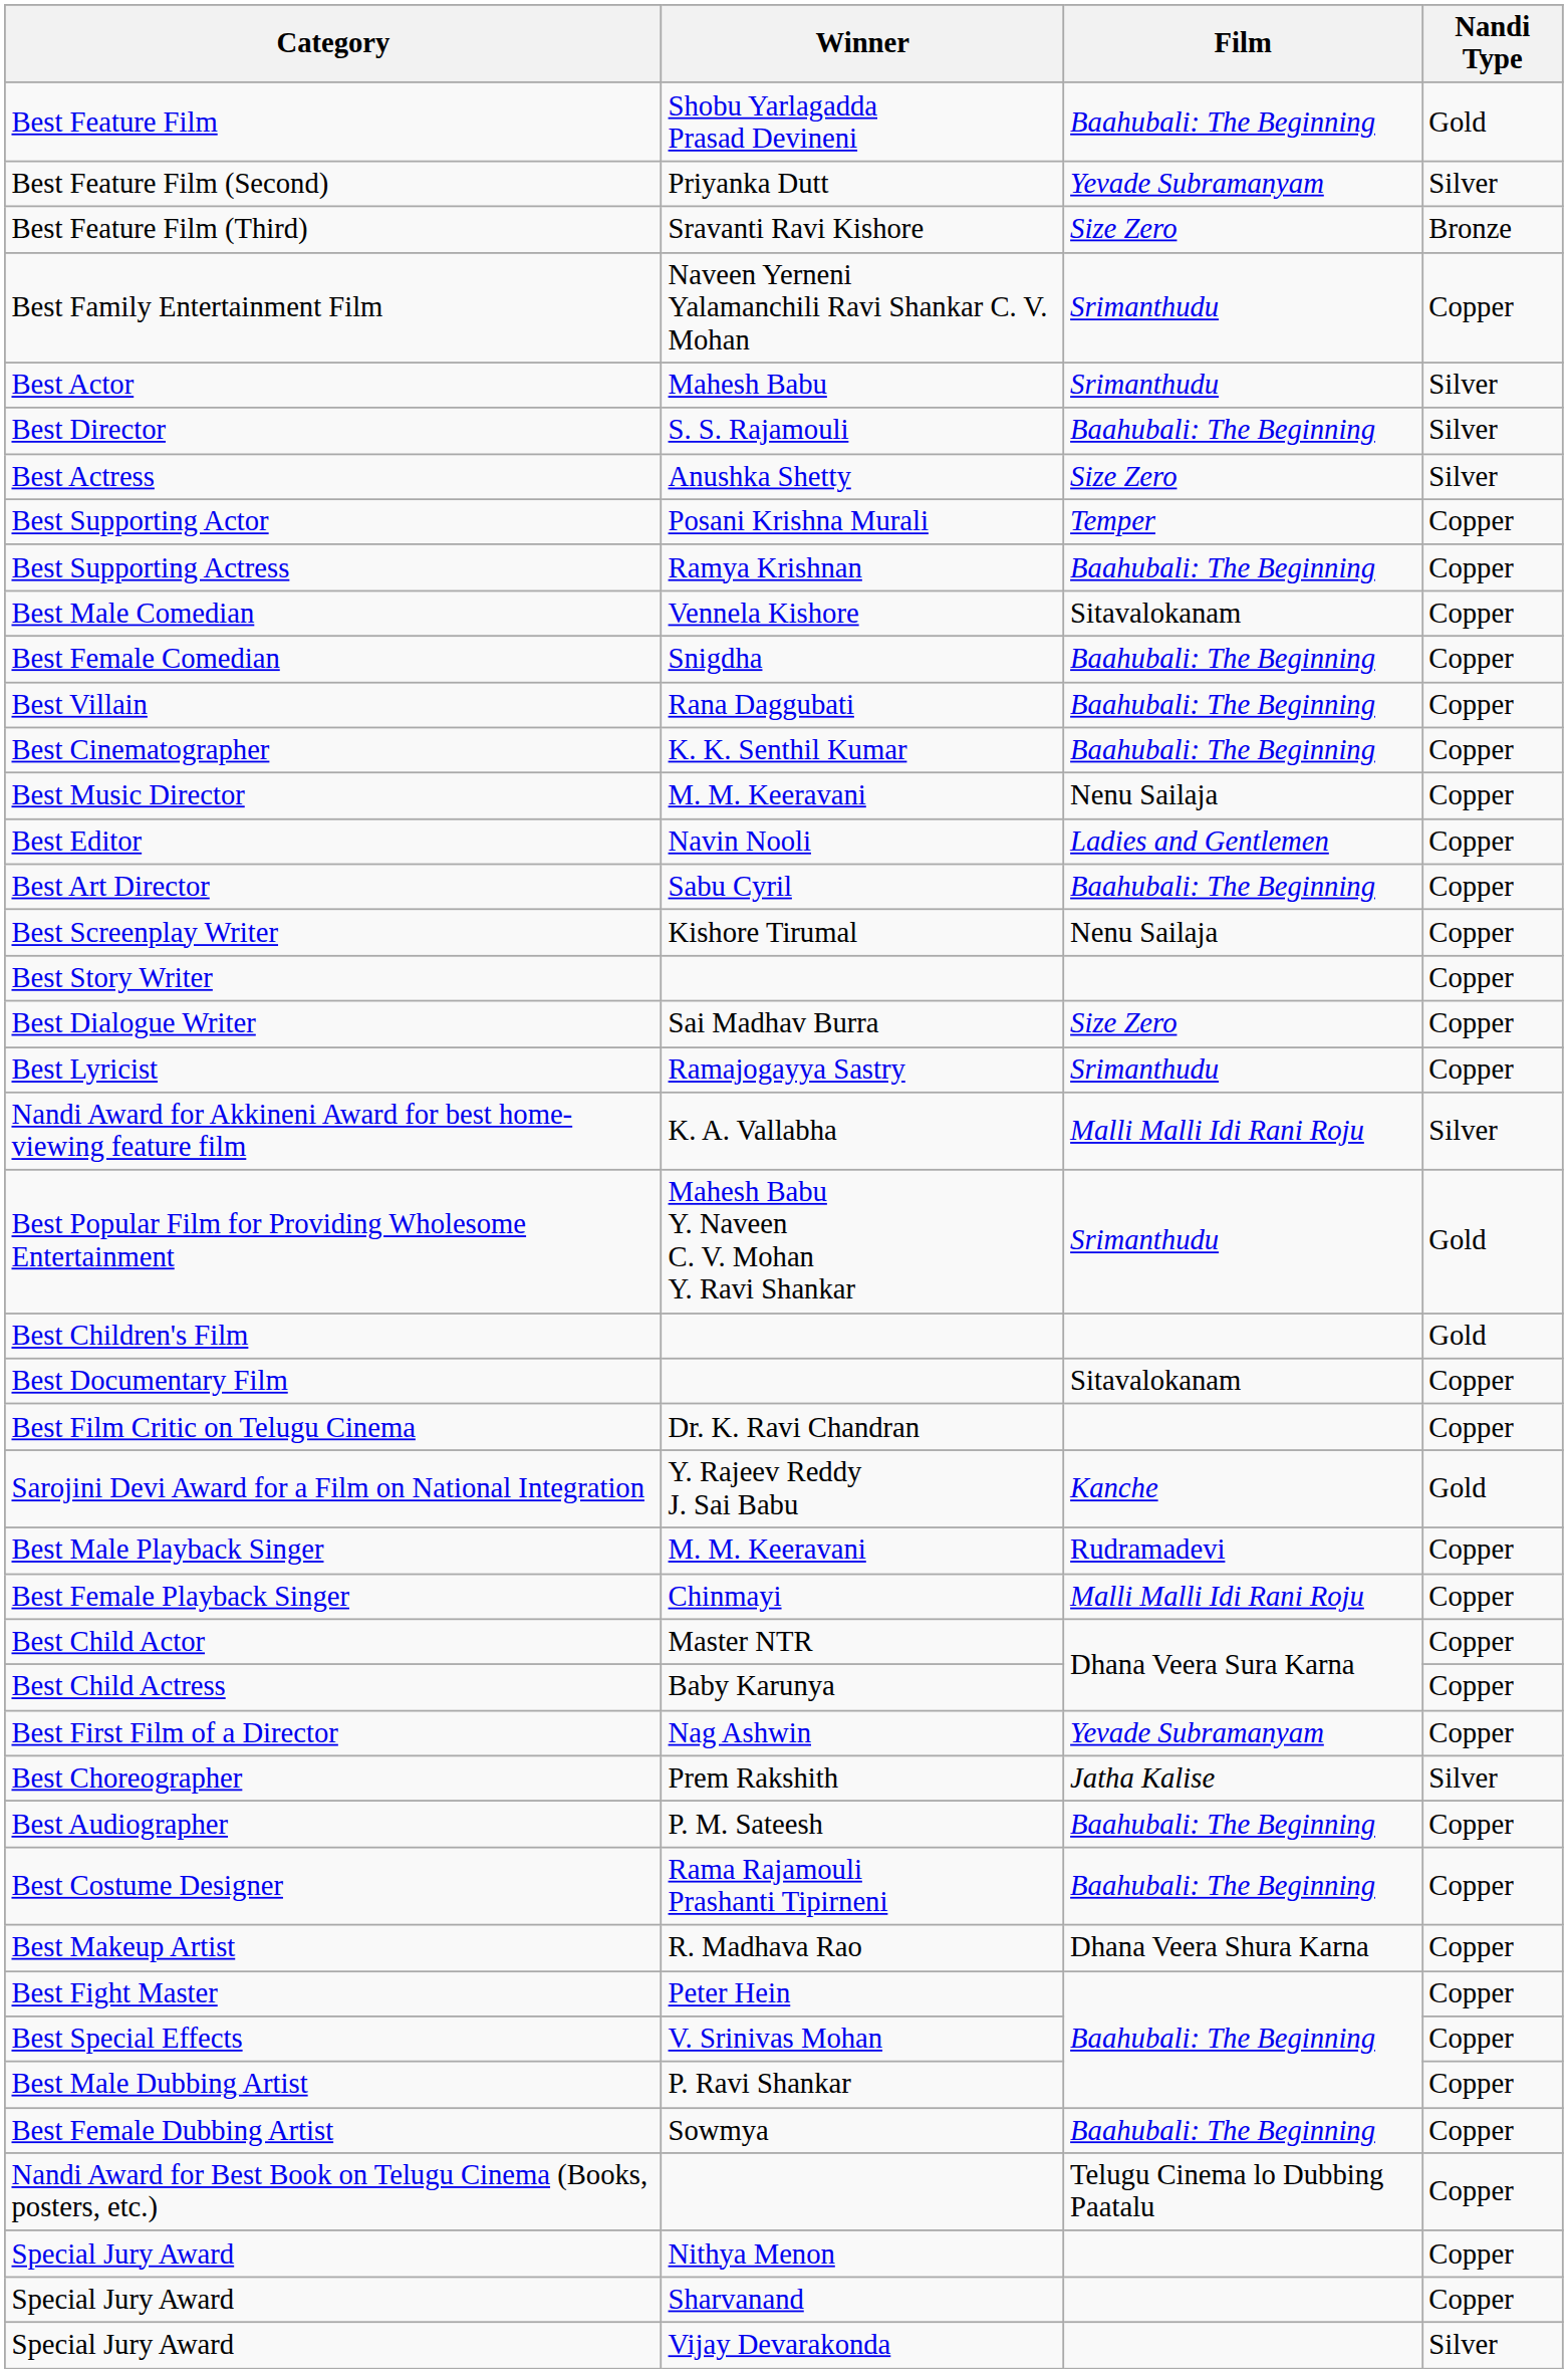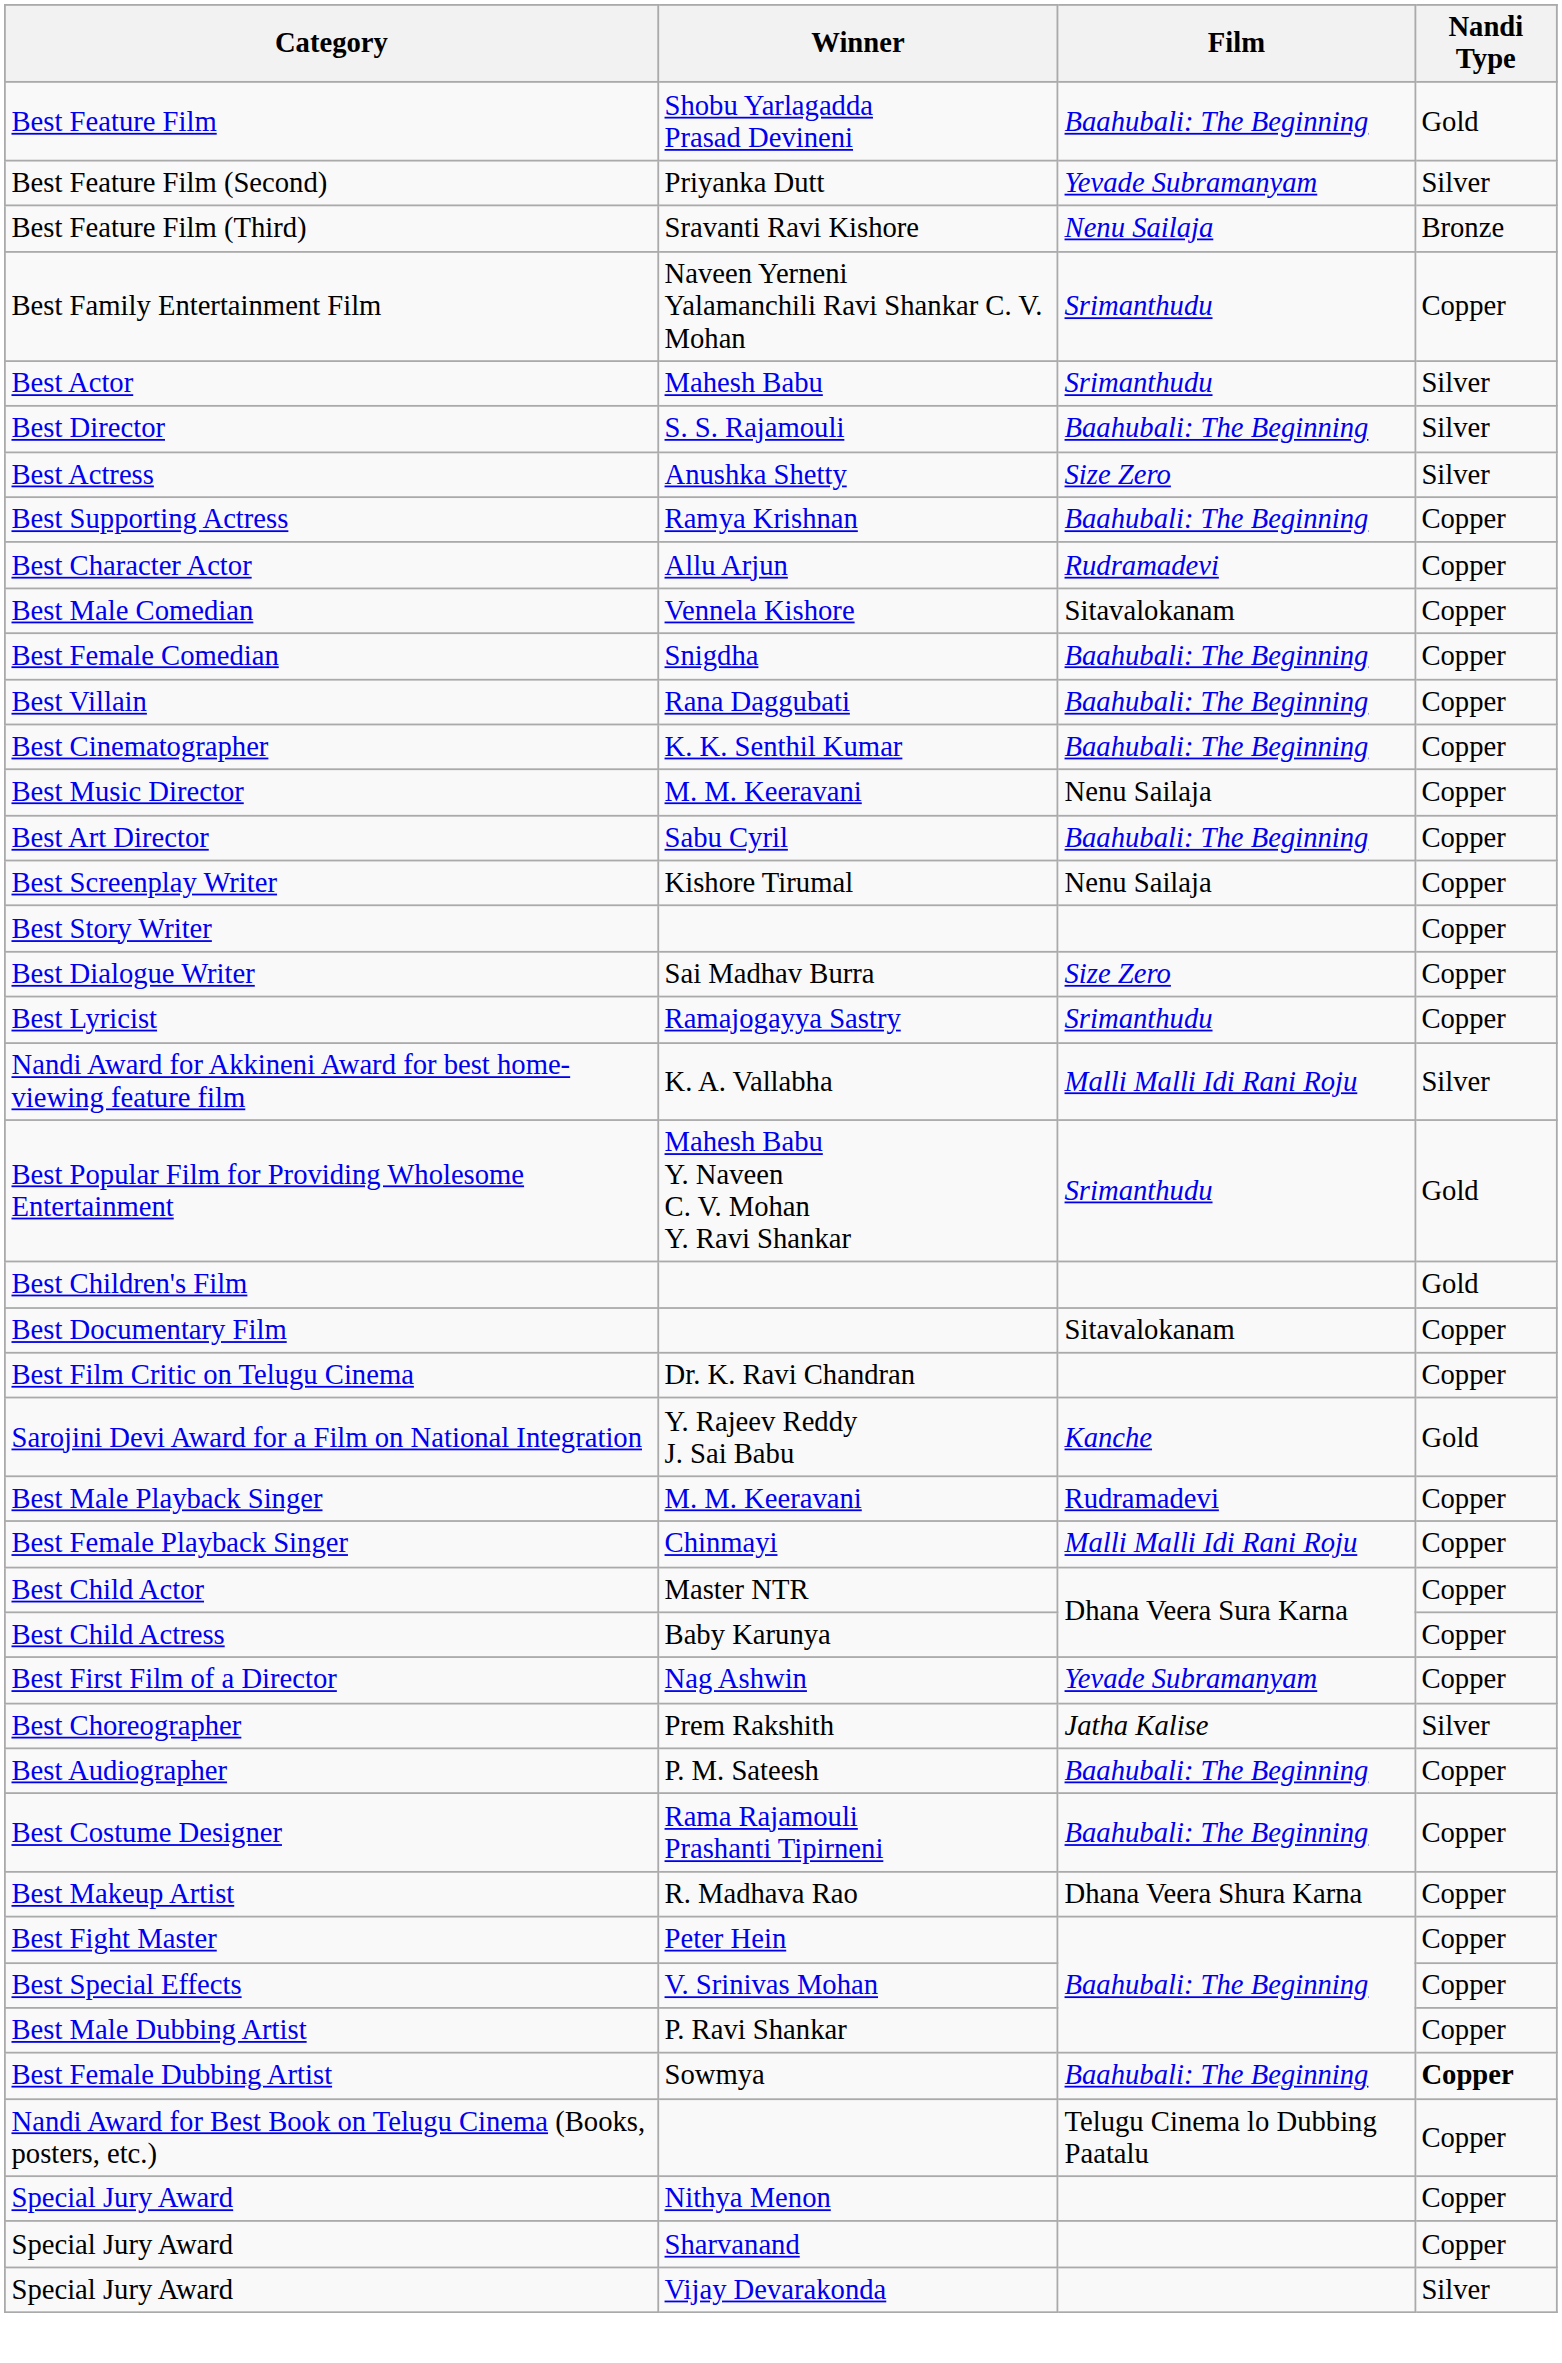Best Feature Film (Third) | Film: Size Zero -> Nenu Sailaja
- row: Best Supporting Actor | Posani Krishna Murali | Temper | Copper
+ row: Best Character Actor | Allu Arjun | Rudramadevi | Copper
- row: Best Editor | Navin Nooli | Ladies and Gentlemen | Copper
Best Female Dubbing Artist | Nandi Type: normal -> bold
